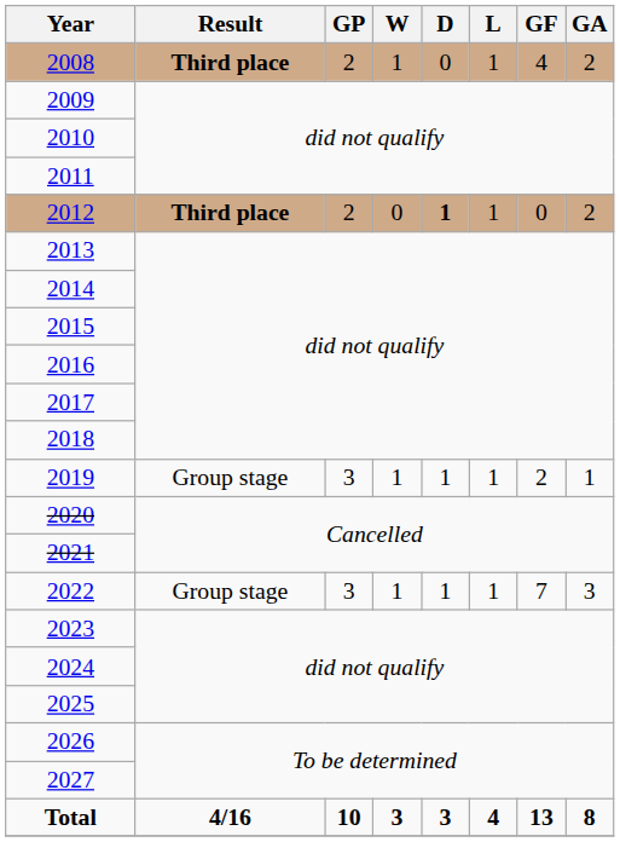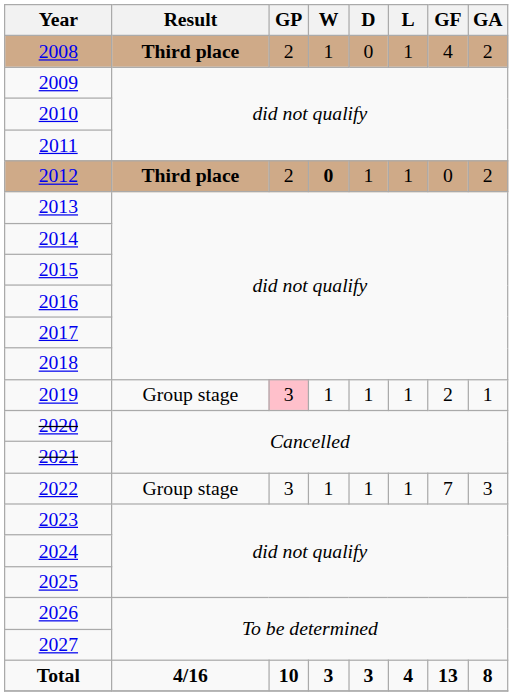2012 | W: normal -> bold
2012 | D: bold -> normal
2019 | GP: no background -> pink background
